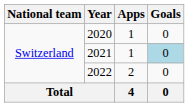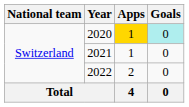2020 | Apps: no background -> gold background
2020 | Goals: no background -> paleturquoise background
2021 | Goals: lightblue background -> no background
